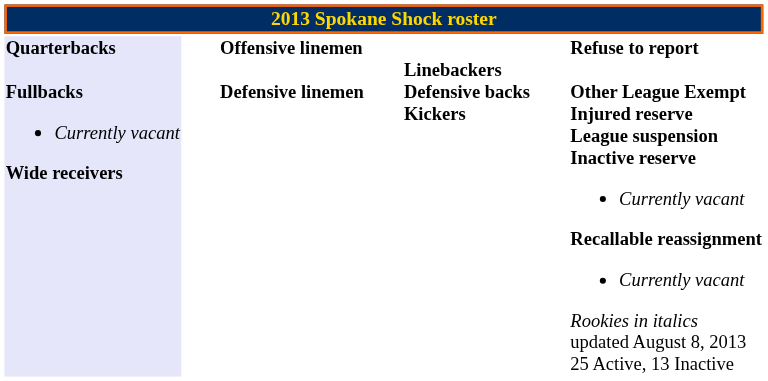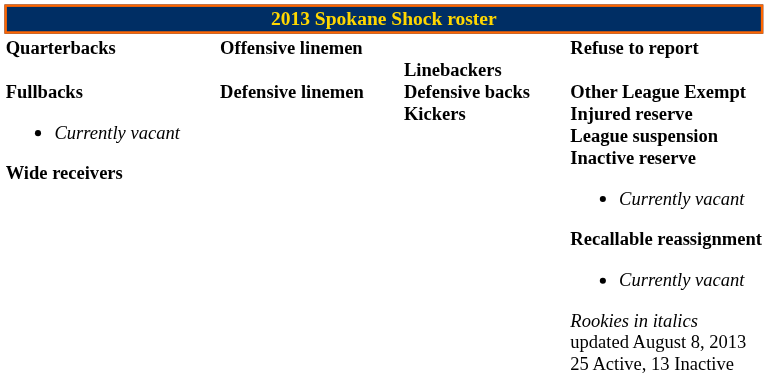Quarterbacks Fullbacks Currently vacant Wide receivers | column 1: lavender background -> no background
